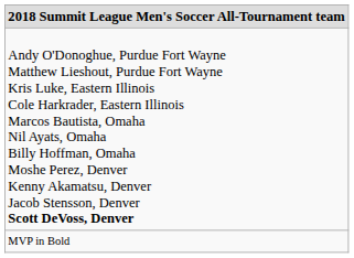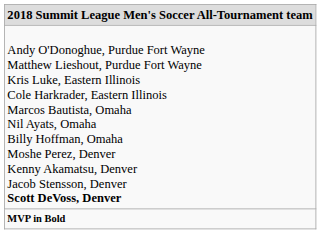MVP in Bold | column 1: normal -> bold
